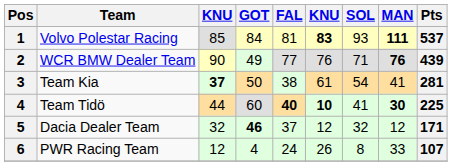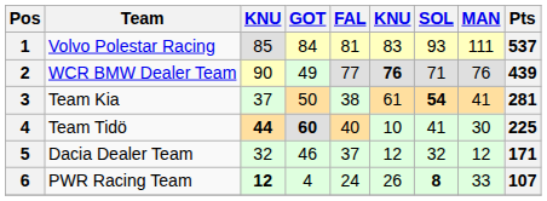Volvo Polestar Racing | column 6: bold -> normal
Volvo Polestar Racing | MAN: bold -> normal
WCR BMW Dealer Team | column 6: normal -> bold
WCR BMW Dealer Team | MAN: bold -> normal
Team Kia | column 3: bold -> normal
Team Kia | SOL: normal -> bold
Team Tidö | column 3: normal -> bold
Team Tidö | GOT: normal -> bold
Team Tidö | FAL: bold -> normal
Team Tidö | column 6: bold -> normal
Team Tidö | MAN: bold -> normal
Dacia Dealer Team | GOT: bold -> normal
PWR Racing Team | column 3: normal -> bold
PWR Racing Team | SOL: normal -> bold
